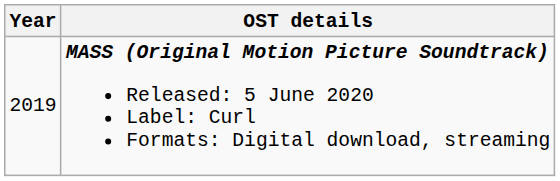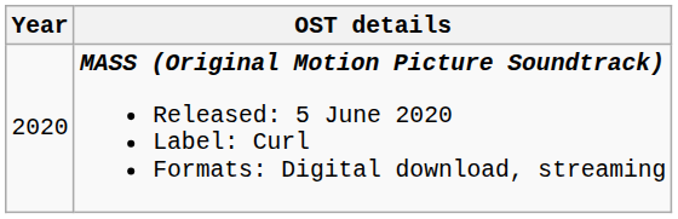row 2 | Year: 2019 -> 2020
